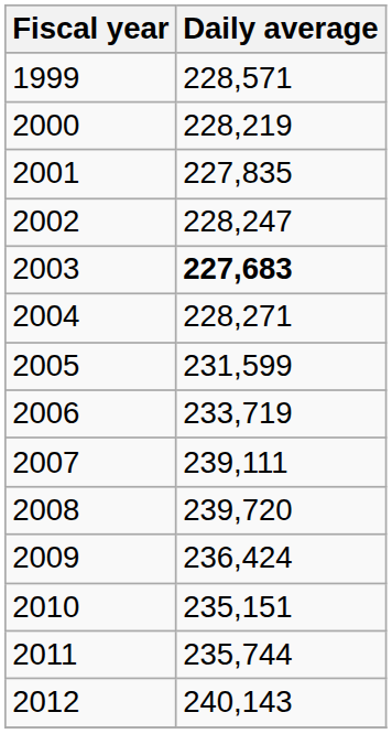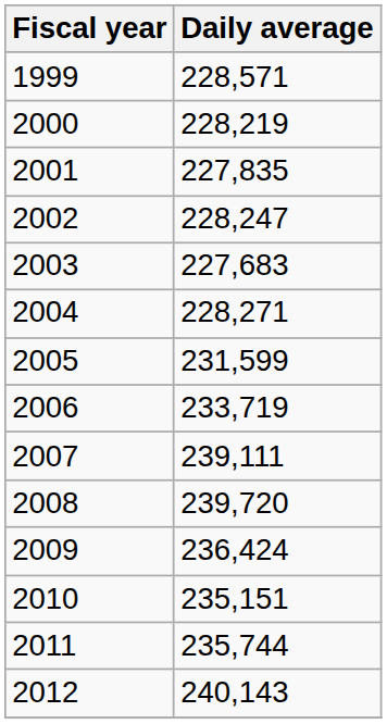2003 | Daily average: bold -> normal
